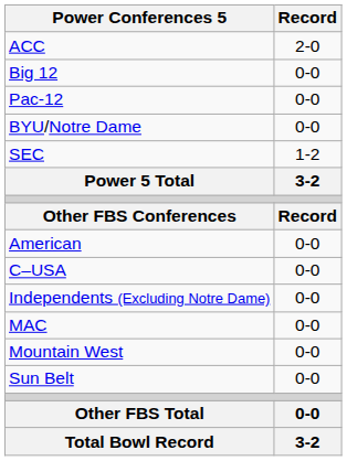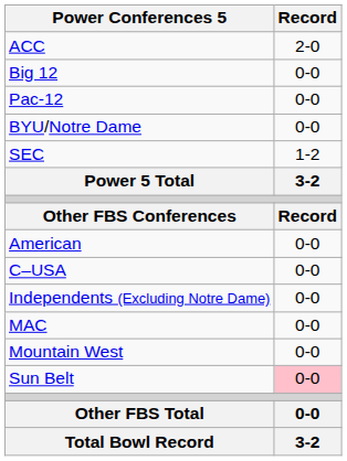Sun Belt | Record: no background -> pink background
